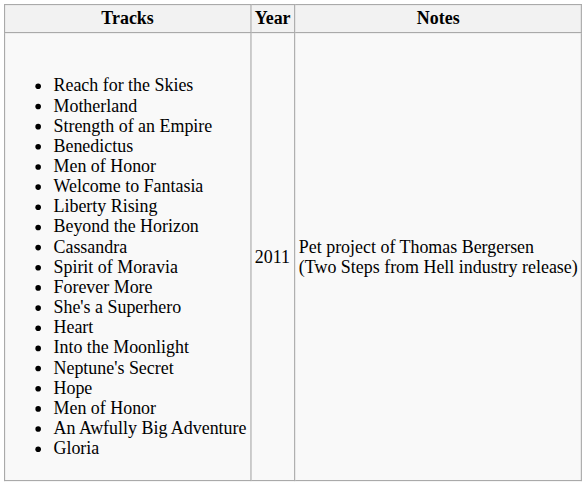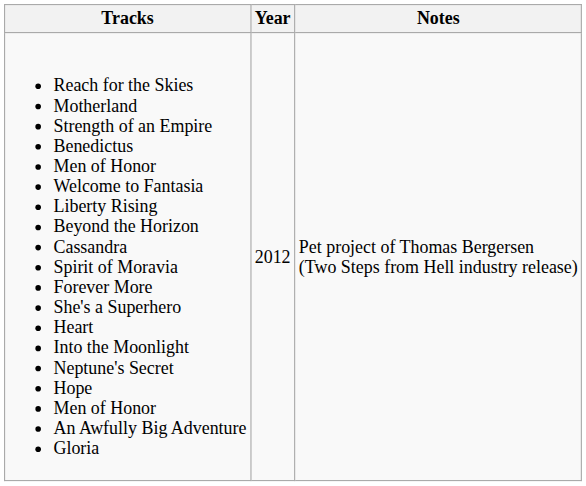row 2 | Year: 2011 -> 2012
